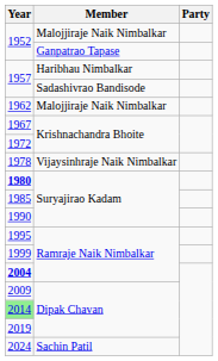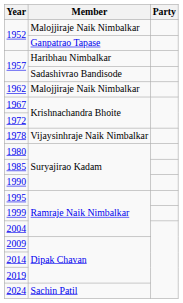1980 | Year: bold -> normal
2004 | Year: bold -> normal
2014 | Year: lightgreen background -> no background
